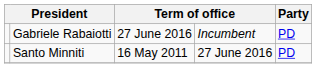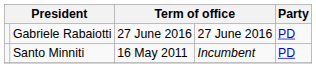Gabriele Rabaiotti | column 4: Incumbent -> 27 June 2016
Santo Minniti | column 4: 27 June 2016 -> Incumbent
